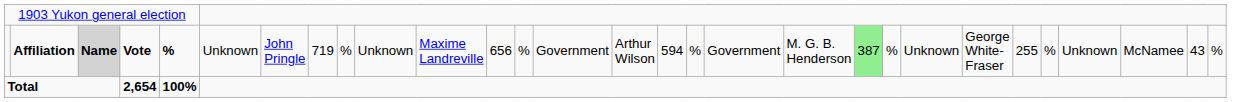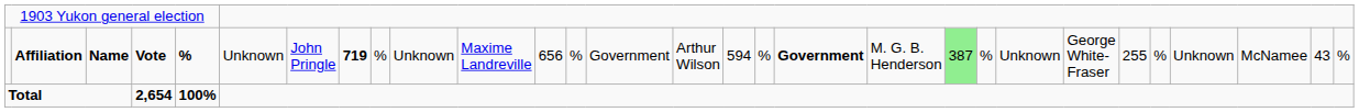row 2 | column 3: lightgrey background -> no background
row 2 | column 8: normal -> bold
row 2 | column 18: normal -> bold
